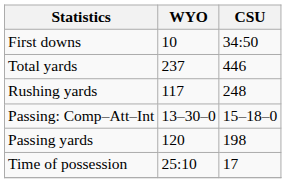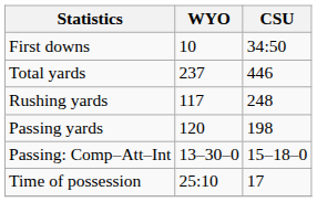rows swapped: Passing yards <-> Passing: Comp–Att–Int
